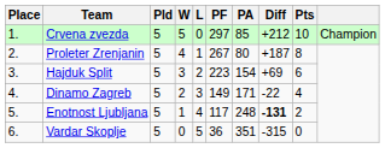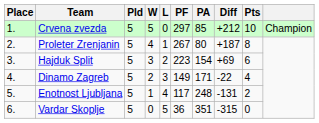Enotnost Ljubljana | Diff: bold -> normal
